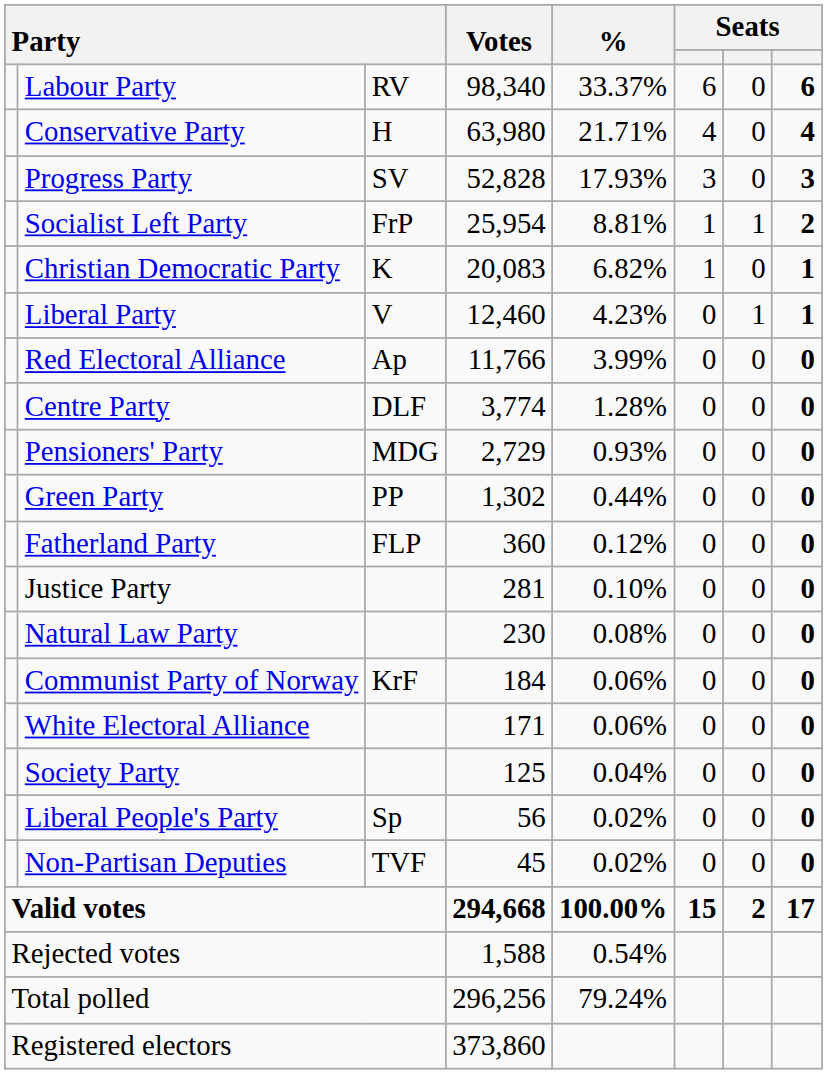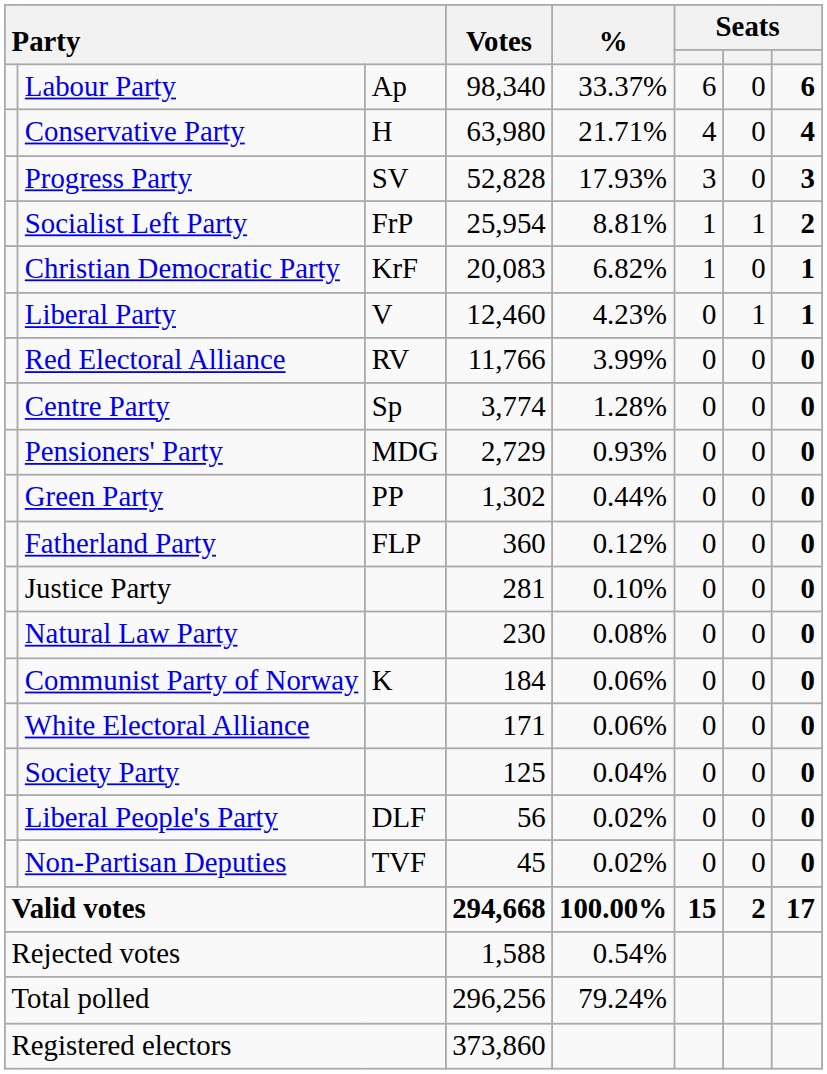Labour Party | column 3: RV -> Ap
Christian Democratic Party | column 3: K -> KrF
Red Electoral Alliance | column 3: Ap -> RV
Centre Party | column 3: DLF -> Sp
Communist Party of Norway | column 3: KrF -> K
Liberal People's Party | column 3: Sp -> DLF
